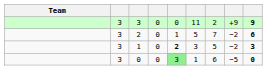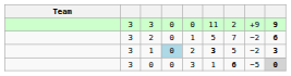row 4 | column 4: no background -> lightblue background
row 4 | column 5: bold -> normal
row 4 | column 6: normal -> bold
row 5 | column 5: lightgreen background -> no background
row 5 | column 7: normal -> bold
row 5 | column 9: no background -> lightgrey background
